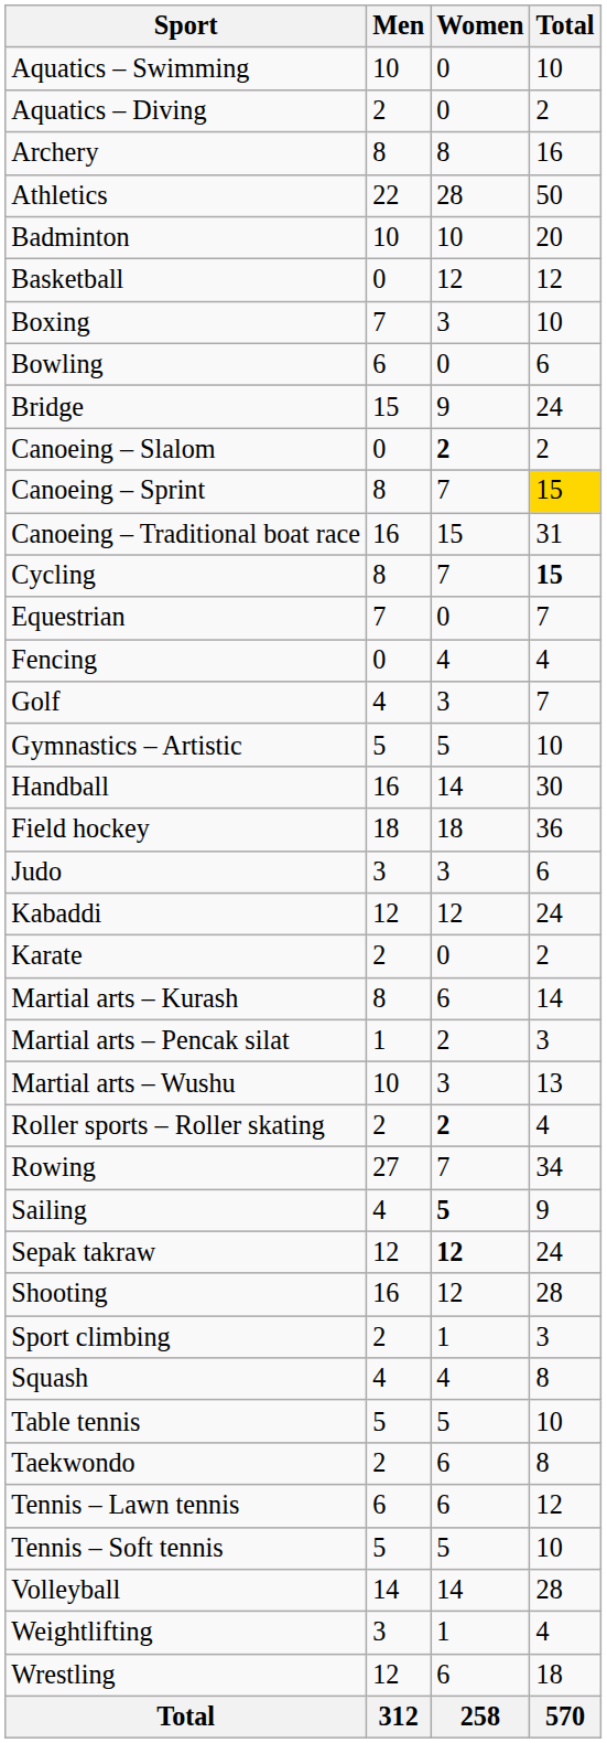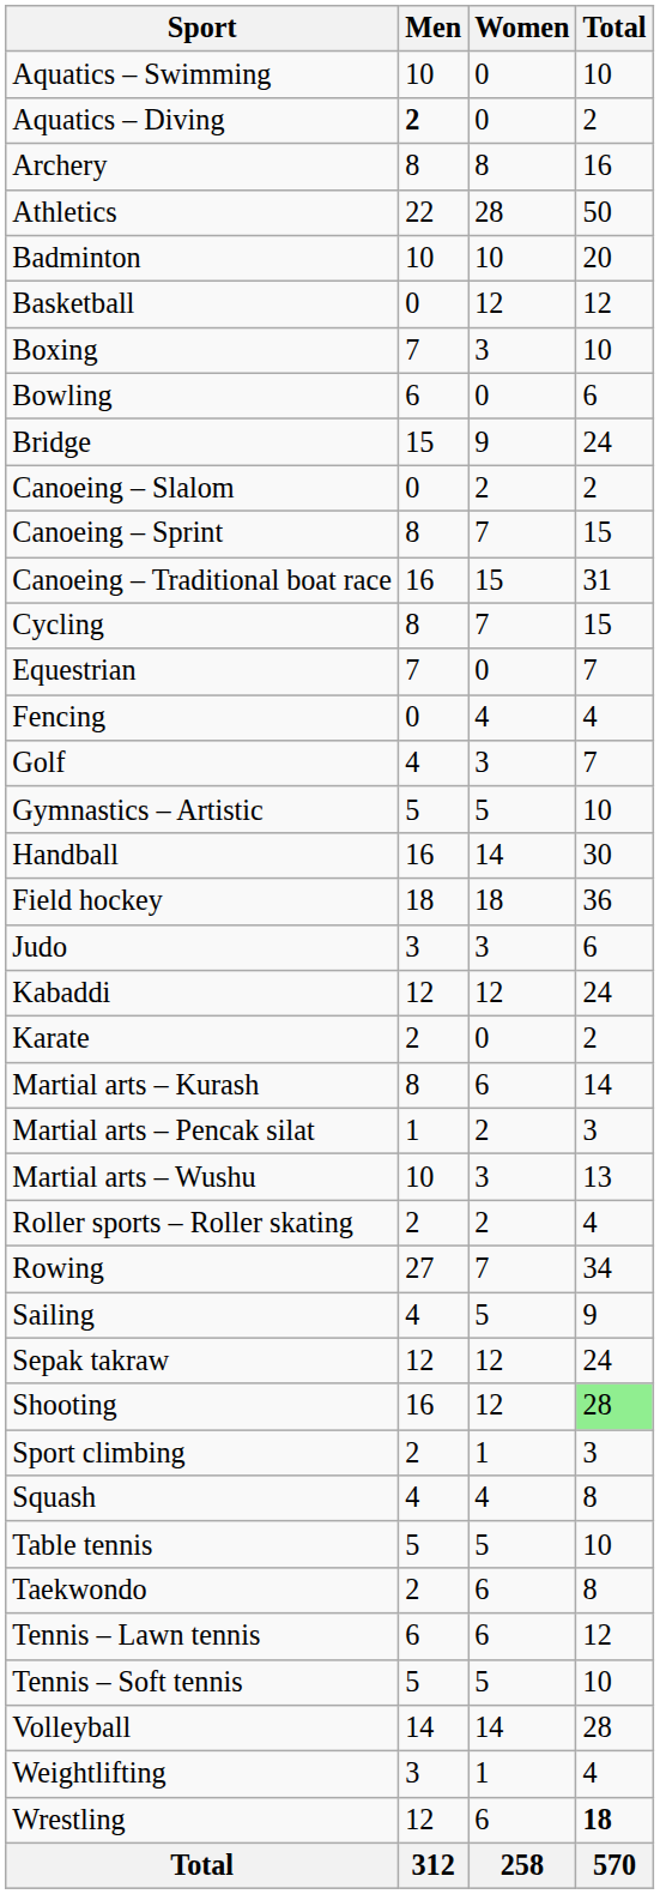Aquatics – Diving | Men: normal -> bold
Canoeing – Slalom | Women: bold -> normal
Canoeing – Sprint | Total: gold background -> no background
Cycling | Total: bold -> normal
Roller sports – Roller skating | Women: bold -> normal
Sailing | Women: bold -> normal
Sepak takraw | Women: bold -> normal
Shooting | Total: no background -> lightgreen background
Wrestling | Total: normal -> bold
